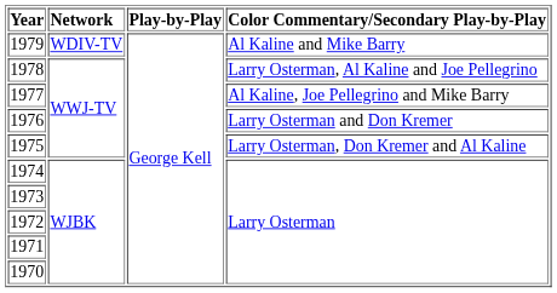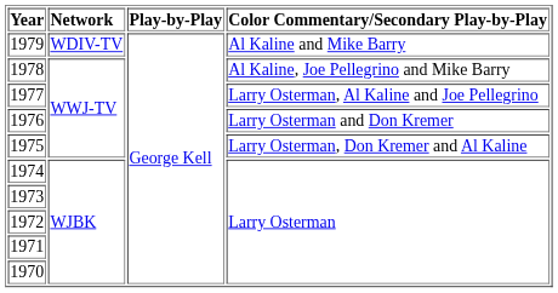1978 | Color Commentary/Secondary Play-by-Play: Larry Osterman, Al Kaline and Joe Pellegrino -> Al Kaline, Joe Pellegrino and Mike Barry
1977 | Color Commentary/Secondary Play-by-Play: Al Kaline, Joe Pellegrino and Mike Barry -> Larry Osterman, Al Kaline and Joe Pellegrino
